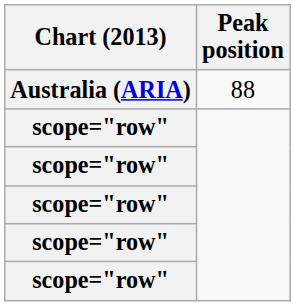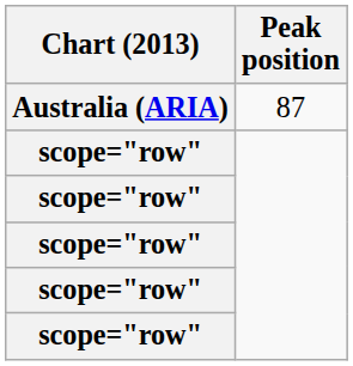Australia (ARIA) | Peak position: 88 -> 87
